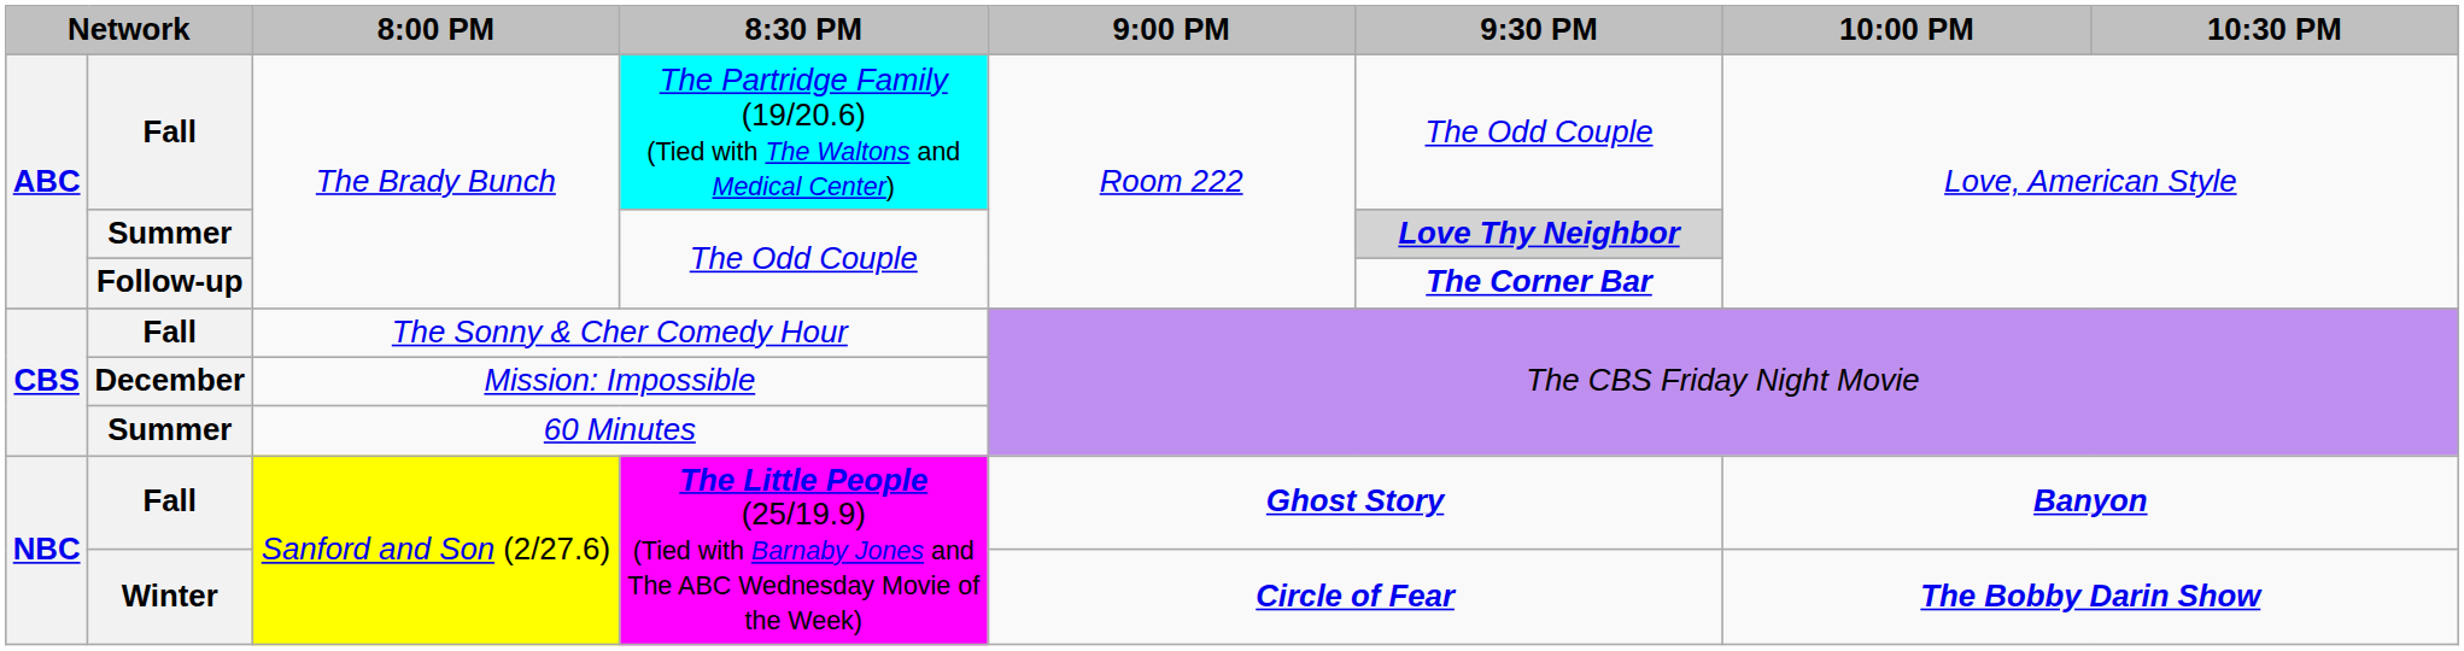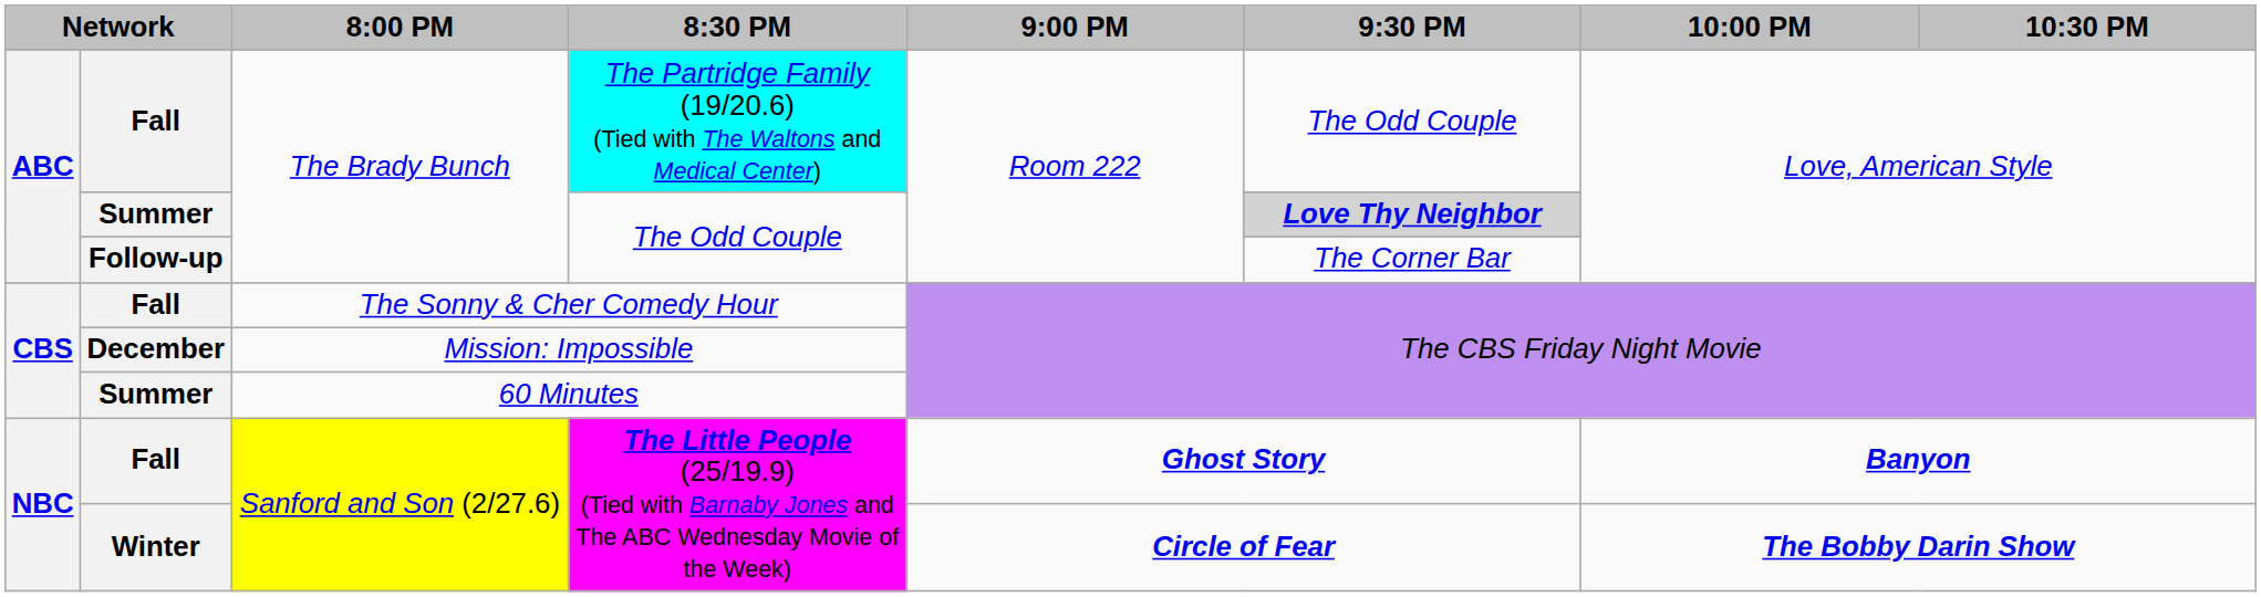Follow-up / The Odd Couple | 9:30 PM: bold -> normal
